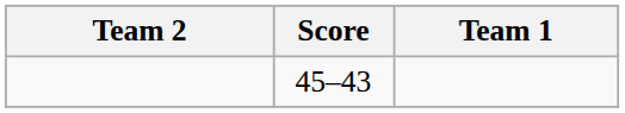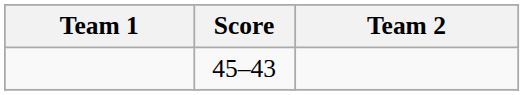columns swapped: Team 1 <-> Team 2
